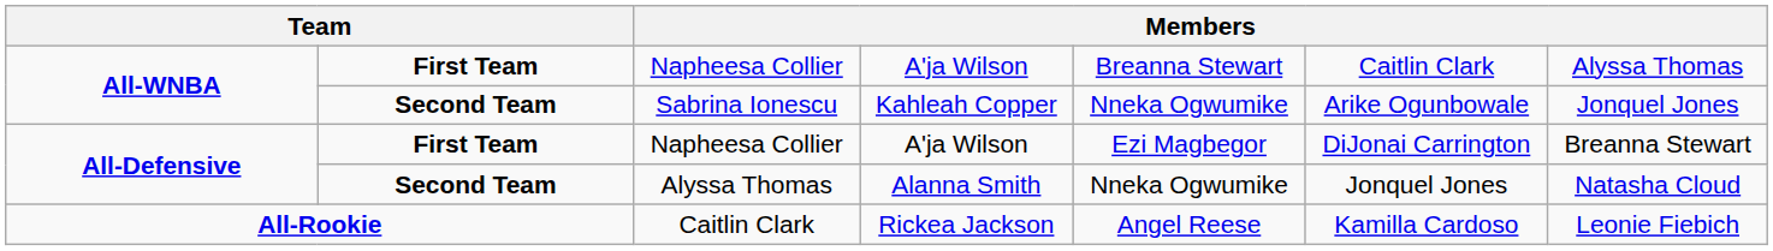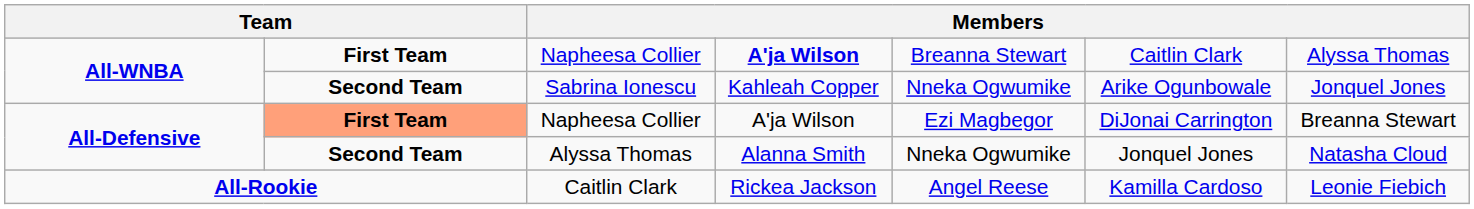row 2 | column 4: normal -> bold
row 4 | column 2: no background -> lightsalmon background
